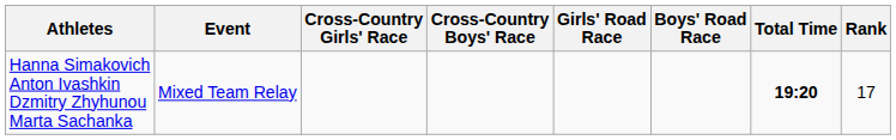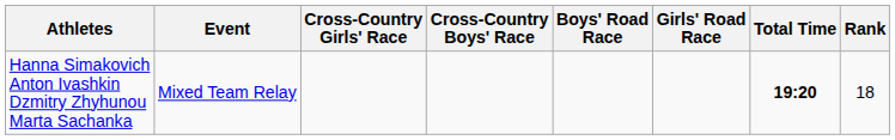columns swapped: Boys' Road Race <-> Girls' Road Race
row 2 | Rank: 17 -> 18
